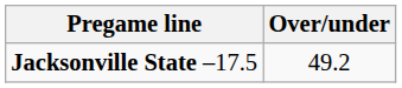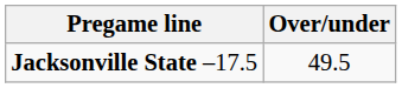Jacksonville State –17.5 | Over/under: 49.2 -> 49.5
